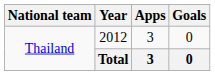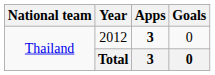Thailand / 2012 | Apps: normal -> bold
